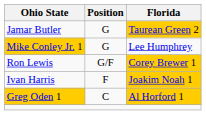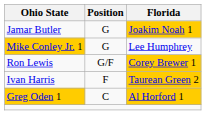Jamar Butler | Florida: Taurean Green 2 -> Joakim Noah 1
Ivan Harris | Florida: Joakim Noah 1 -> Taurean Green 2
